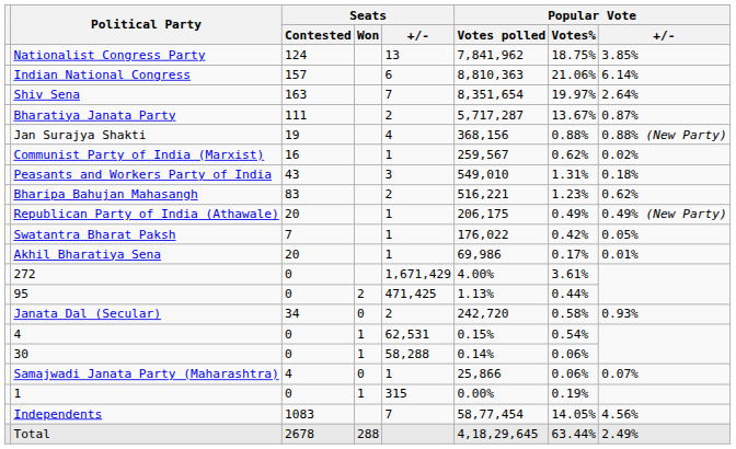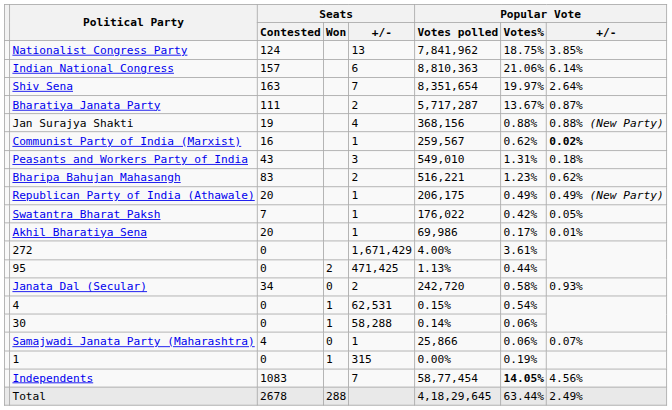Communist Party of India (Marxist) | Popular Vote / +/-: normal -> bold
Independents | Popular Vote / Votes%: normal -> bold
